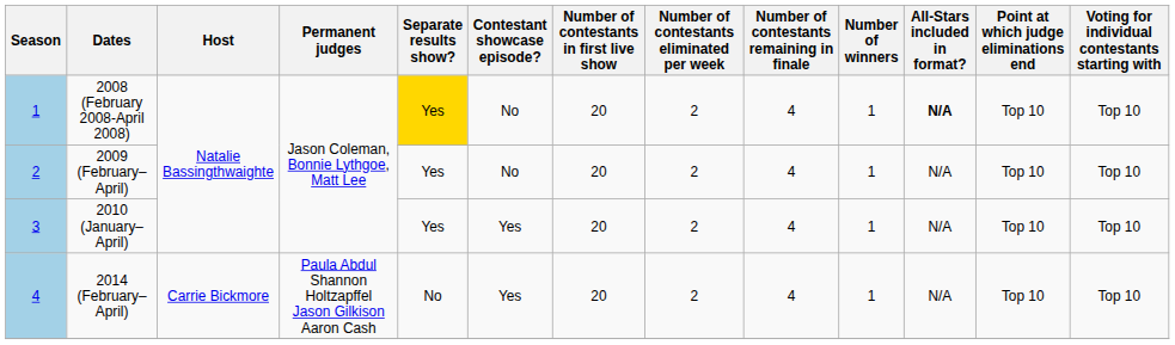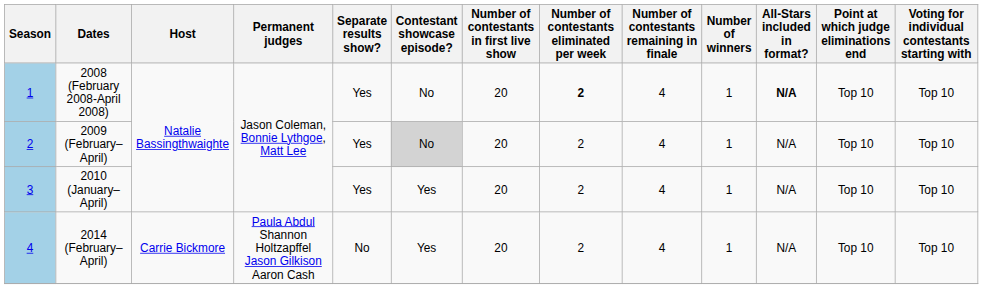2008 (February 2008-April 2008) | Separate results show?: gold background -> no background
2008 (February 2008-April 2008) | Number of contestants eliminated per week: normal -> bold
2009 (February–April) | Contestant showcase episode?: no background -> lightgrey background
